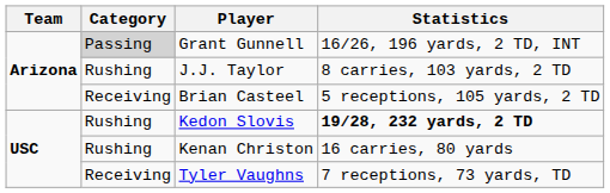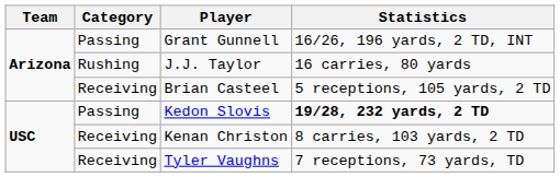Grant Gunnell | Category: lightgrey background -> no background
J.J. Taylor | Statistics: 8 carries, 103 yards, 2 TD -> 16 carries, 80 yards
Kedon Slovis | Category: Rushing -> Passing
Kenan Christon | Category: Rushing -> Receiving
Kenan Christon | Statistics: 16 carries, 80 yards -> 8 carries, 103 yards, 2 TD
